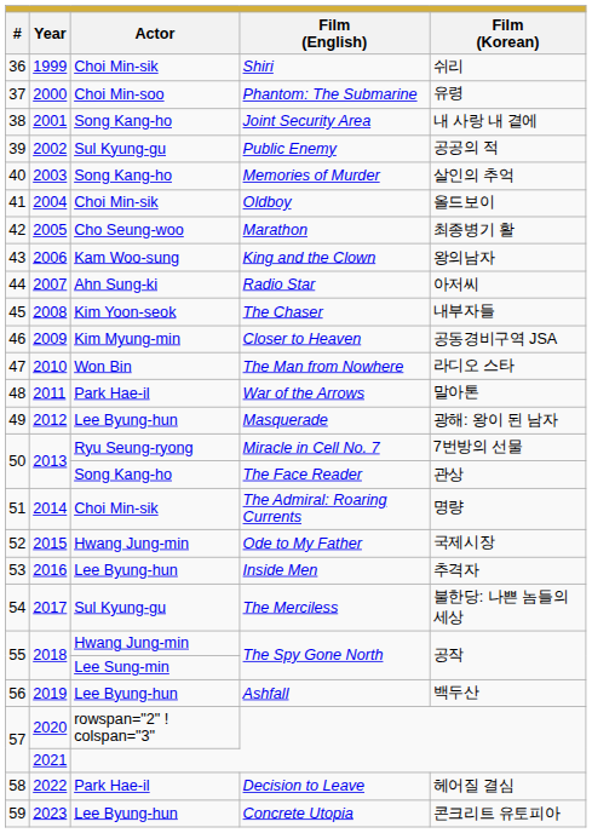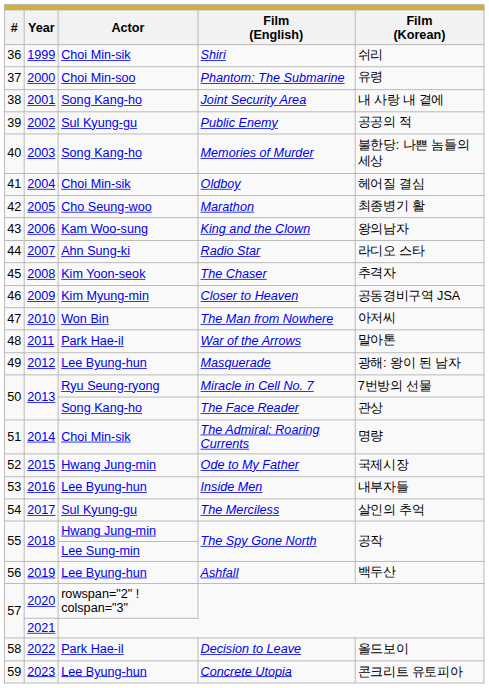Memories of Murder | Film (Korean): 살인의 추억 -> 불한당: 나쁜 놈들의 세상
Oldboy | Film (Korean): 올드보이 -> 헤어질 결심
Radio Star | Film (Korean): 아저씨 -> 라디오 스타
The Chaser | Film (Korean): 내부자들 -> 추격자
The Man from Nowhere | Film (Korean): 라디오 스타 -> 아저씨
Inside Men | Film (Korean): 추격자 -> 내부자들
The Merciless | Film (Korean): 불한당: 나쁜 놈들의 세상 -> 살인의 추억
Decision to Leave | Film (Korean): 헤어질 결심 -> 올드보이
